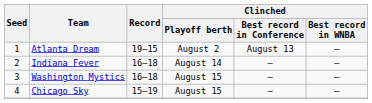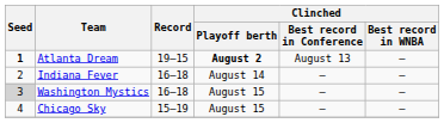Atlanta Dream | Seed: normal -> bold
Atlanta Dream | Clinched / Playoff berth: normal -> bold
Washington Mystics | Seed: no background -> lightgrey background
